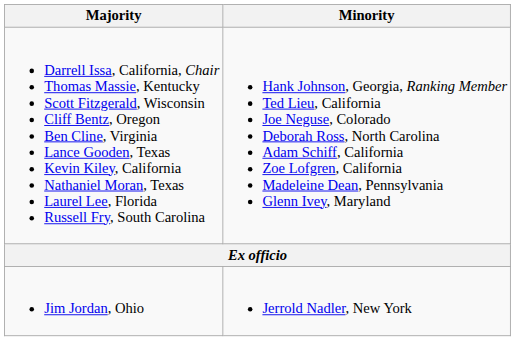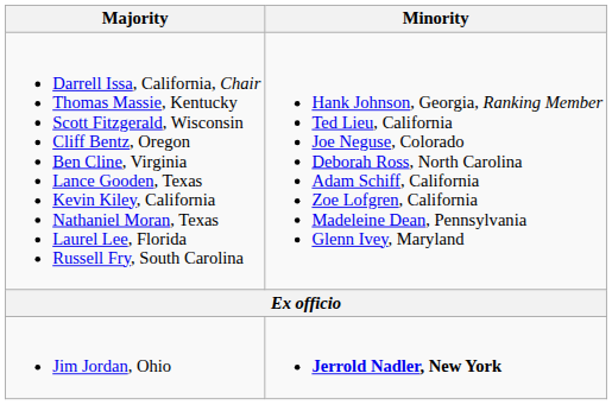Jim Jordan, Ohio | Minority: normal -> bold
